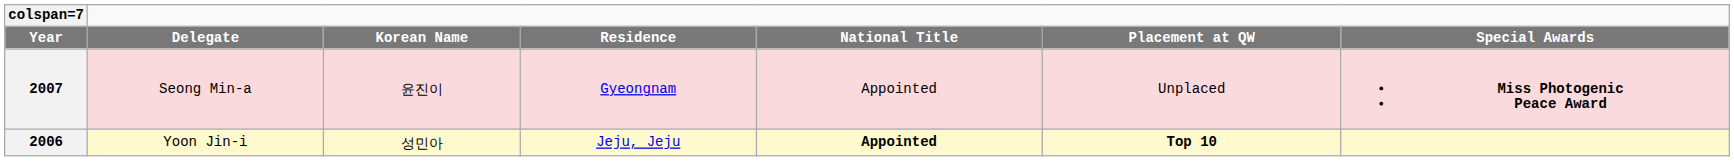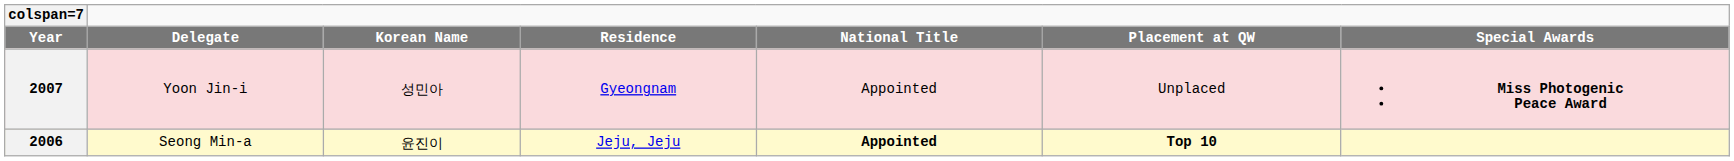2007 | Delegate: Seong Min-a -> Yoon Jin-i
2007 | Korean Name: 윤진이 -> 성민아
2006 | Delegate: Yoon Jin-i -> Seong Min-a
2006 | Korean Name: 성민아 -> 윤진이
